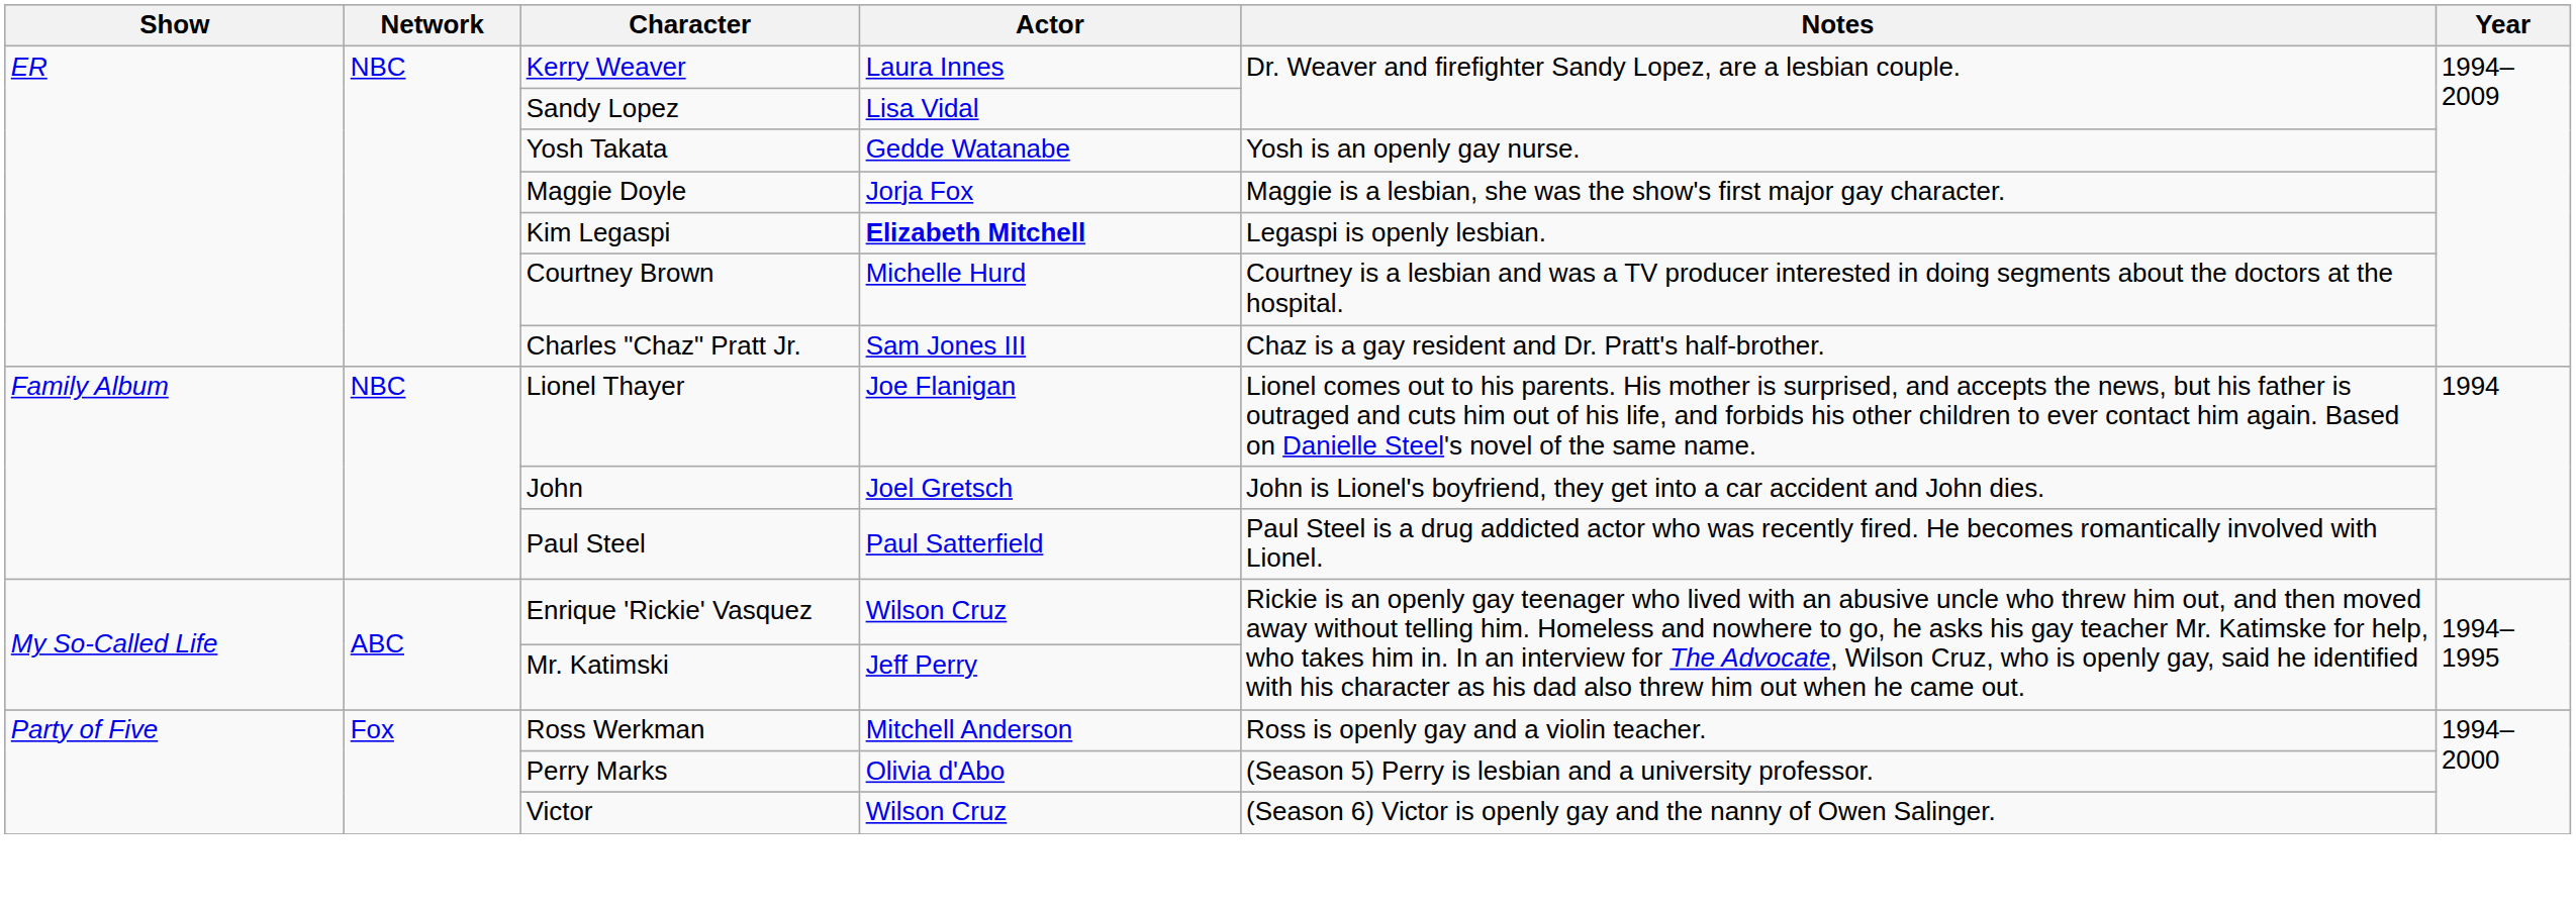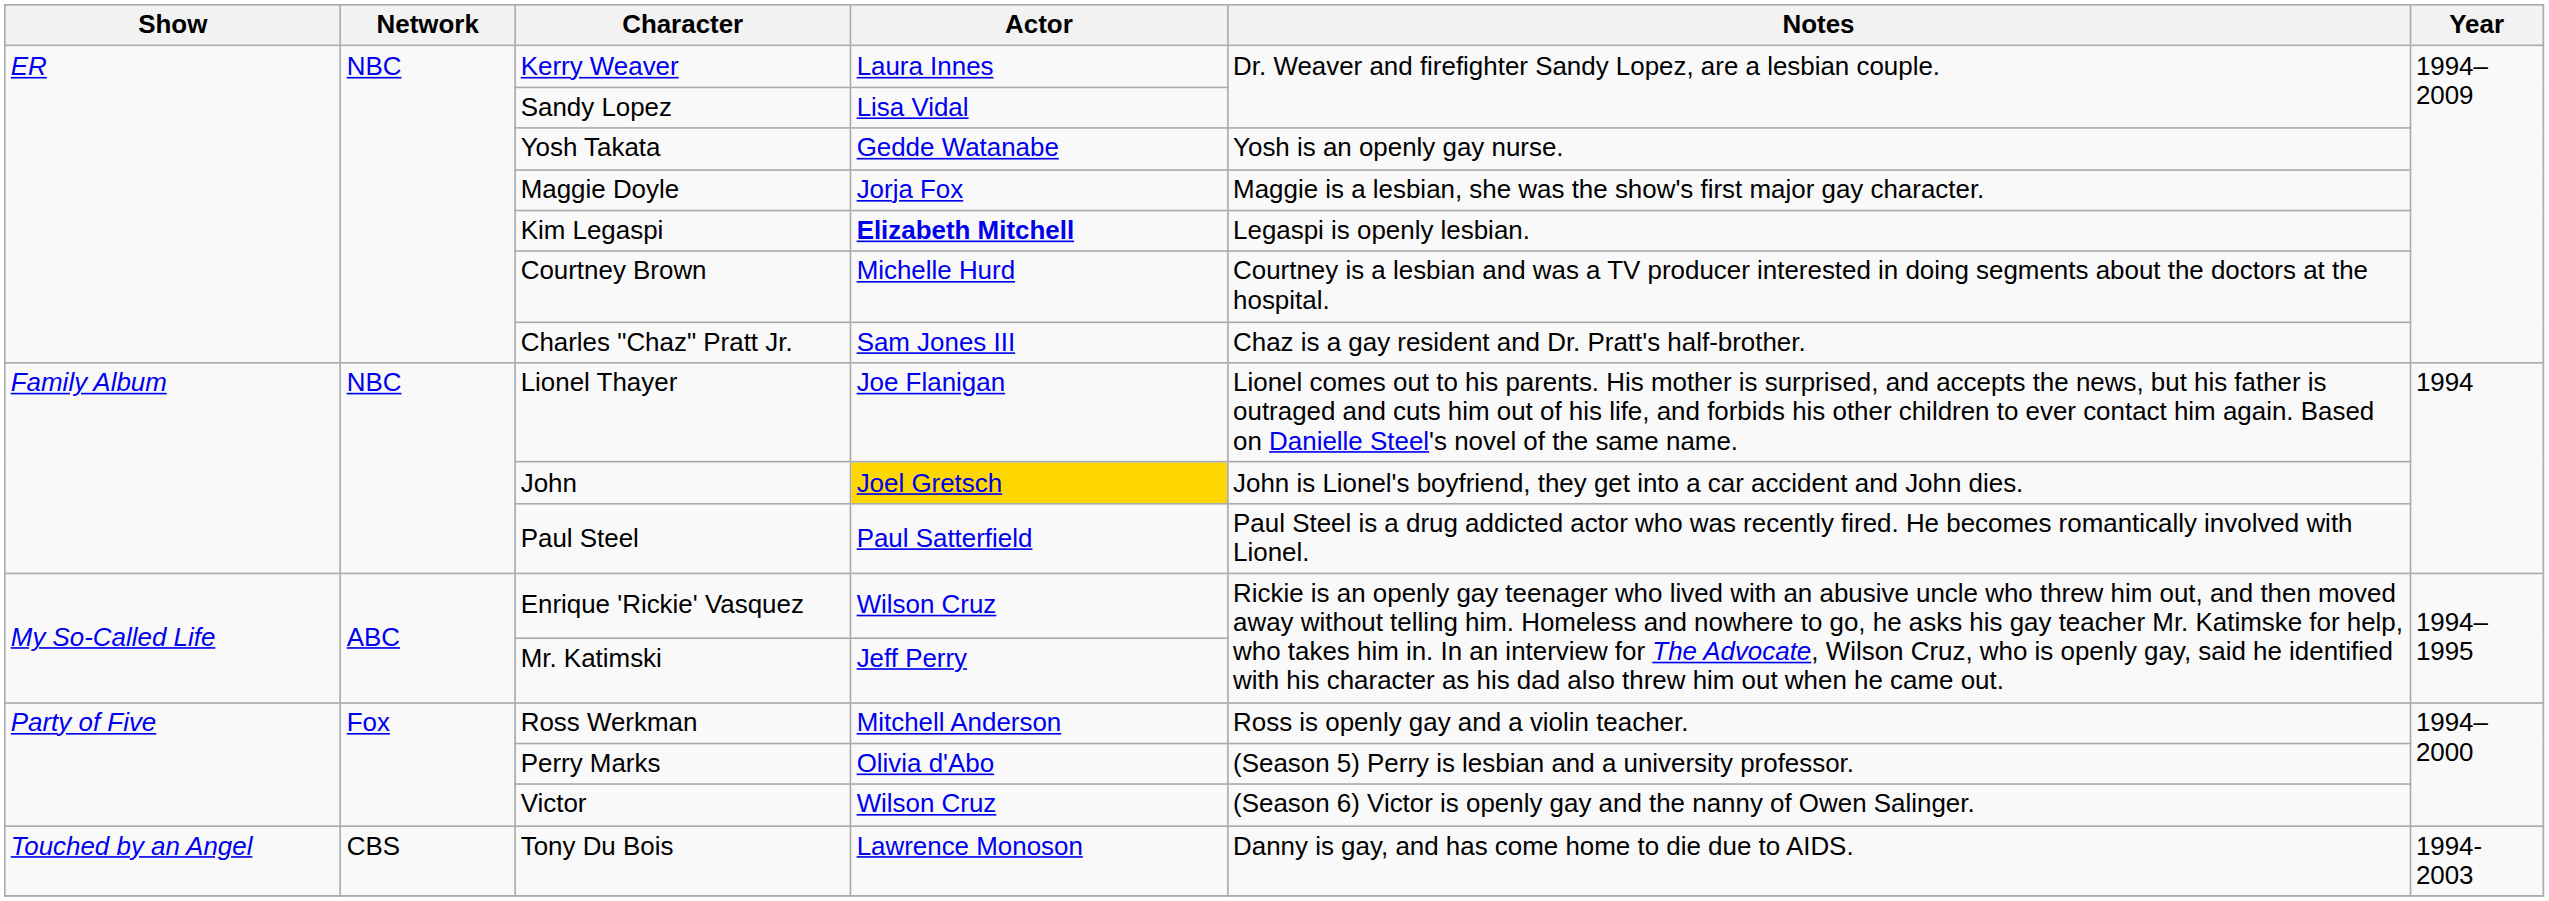John | Actor: no background -> gold background
+ row: Touched by an Angel | CBS | Tony Du Bois | Lawrence Monoson | Danny is gay, and has come home to die due to AIDS. | 1994-2003
